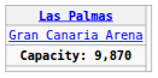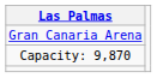Capacity: 9,870 | Las Palmas: bold -> normal
